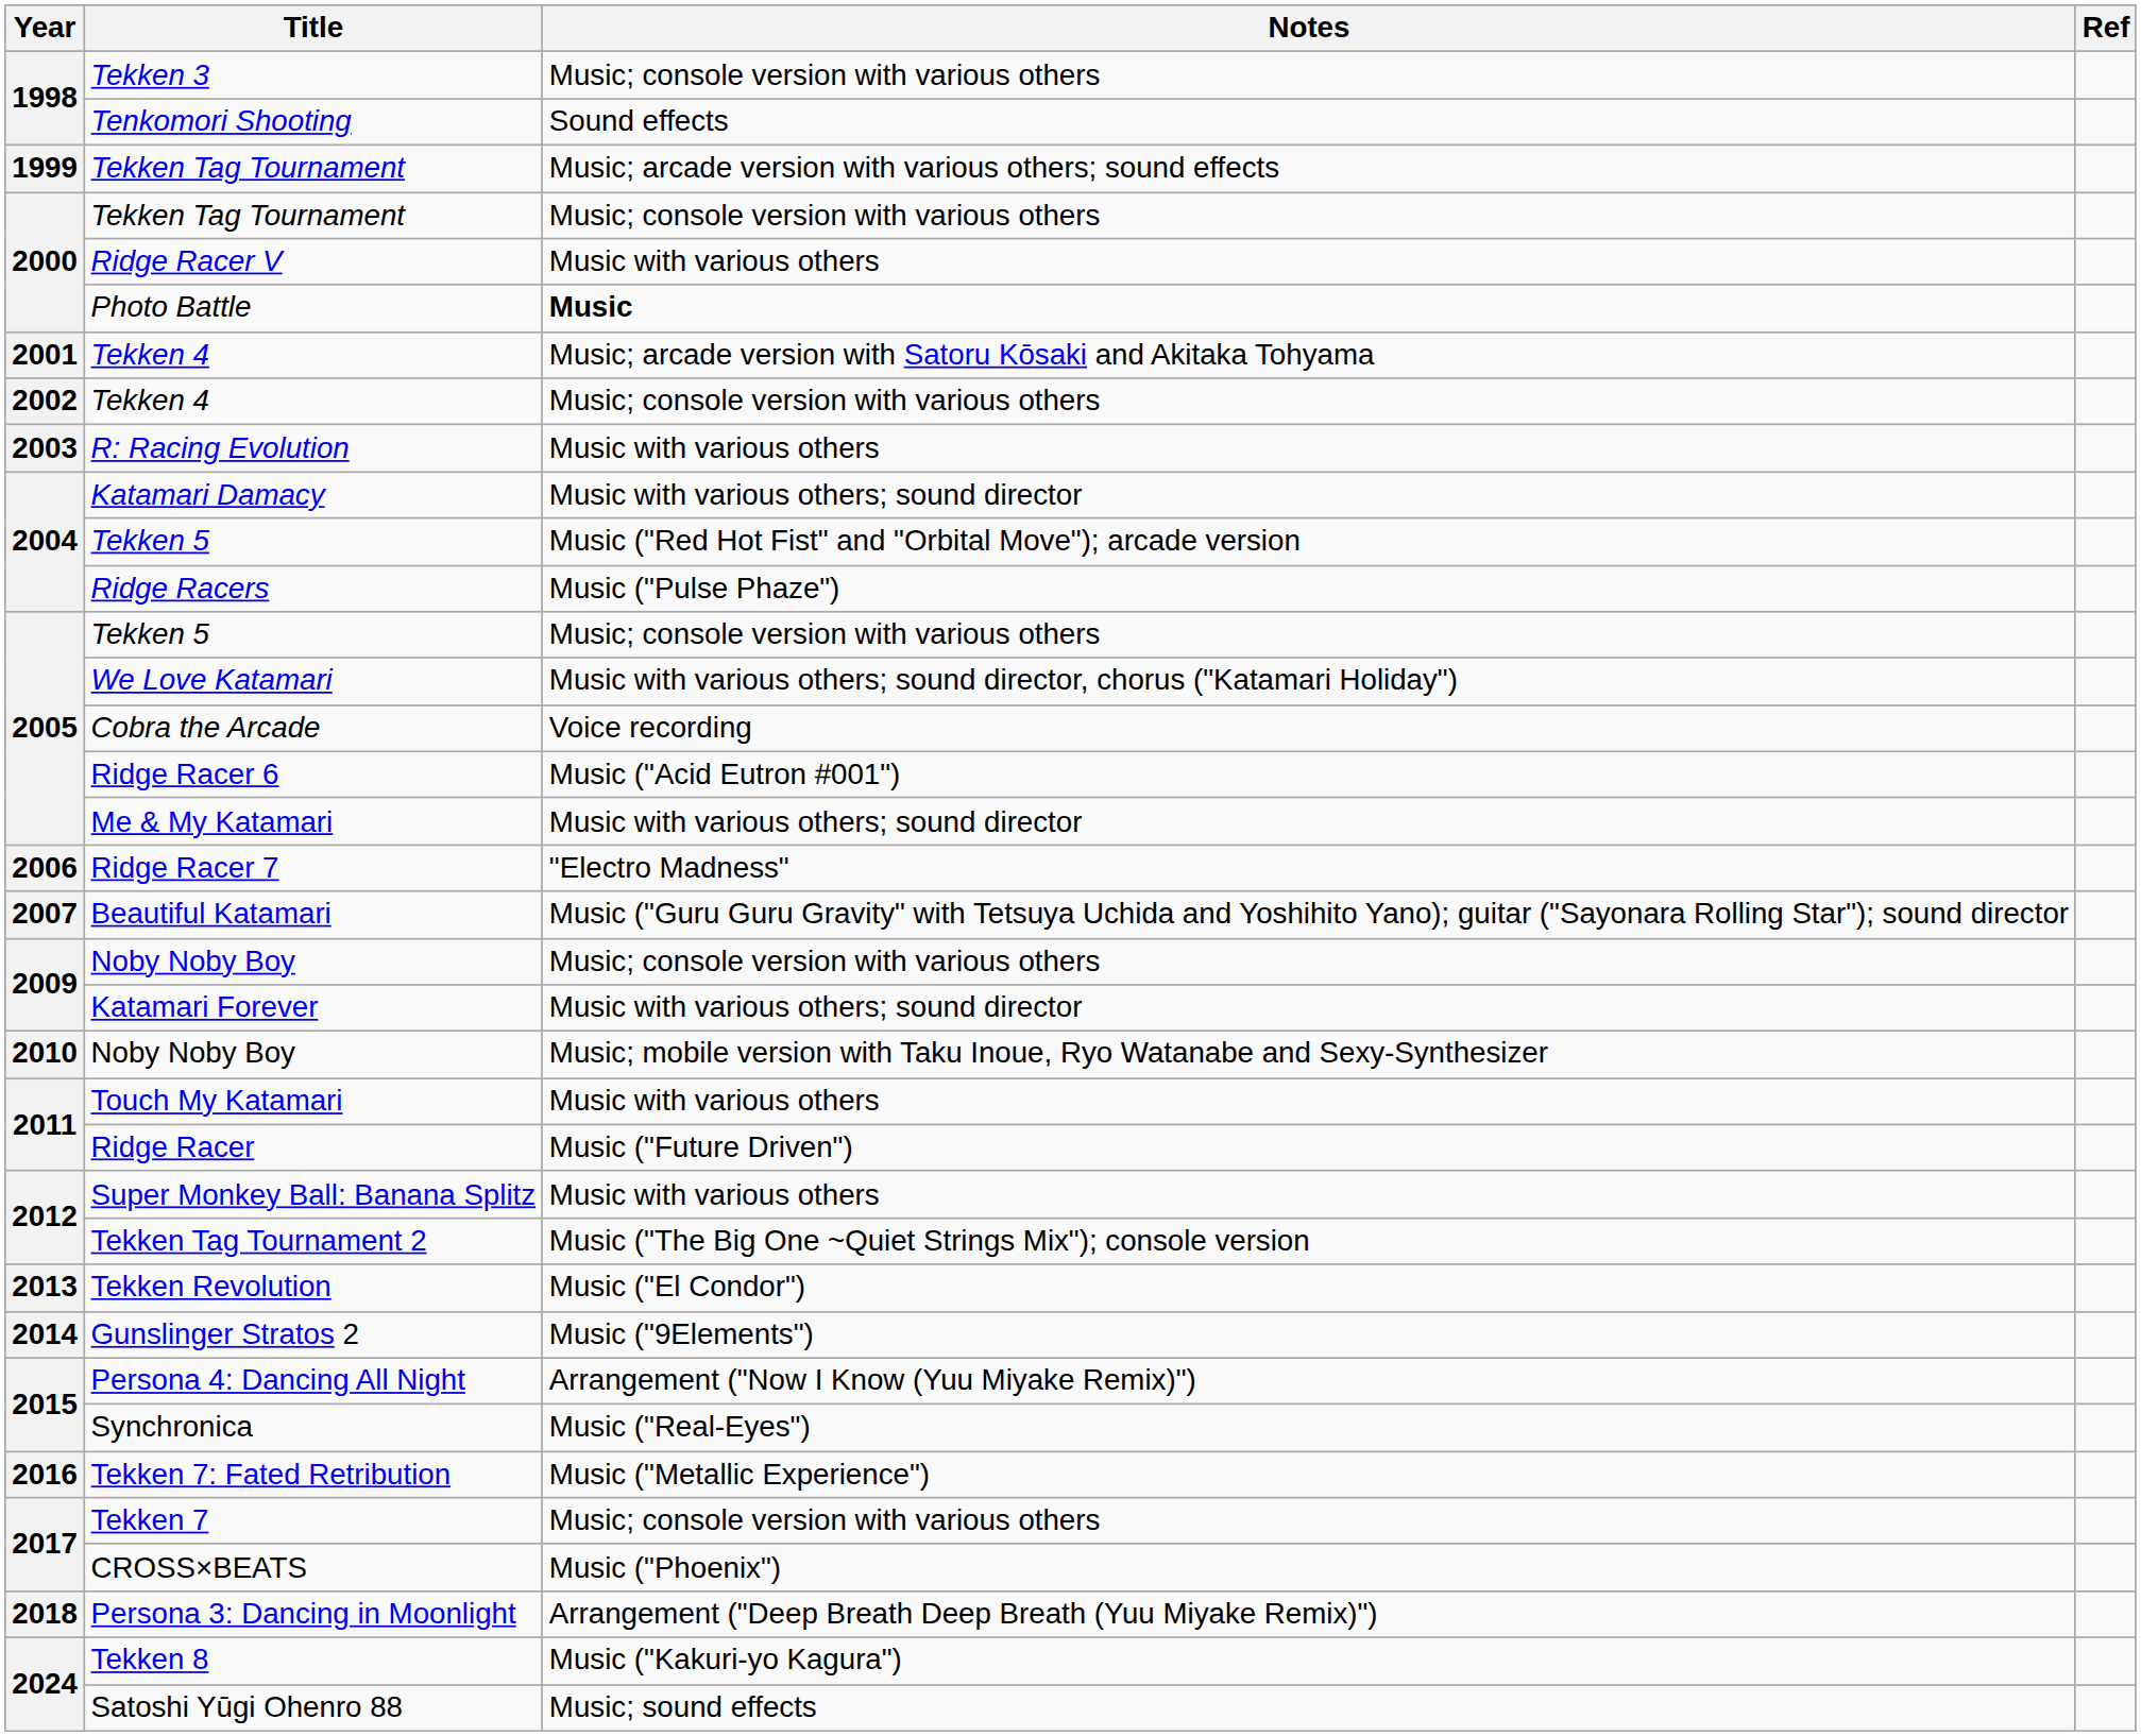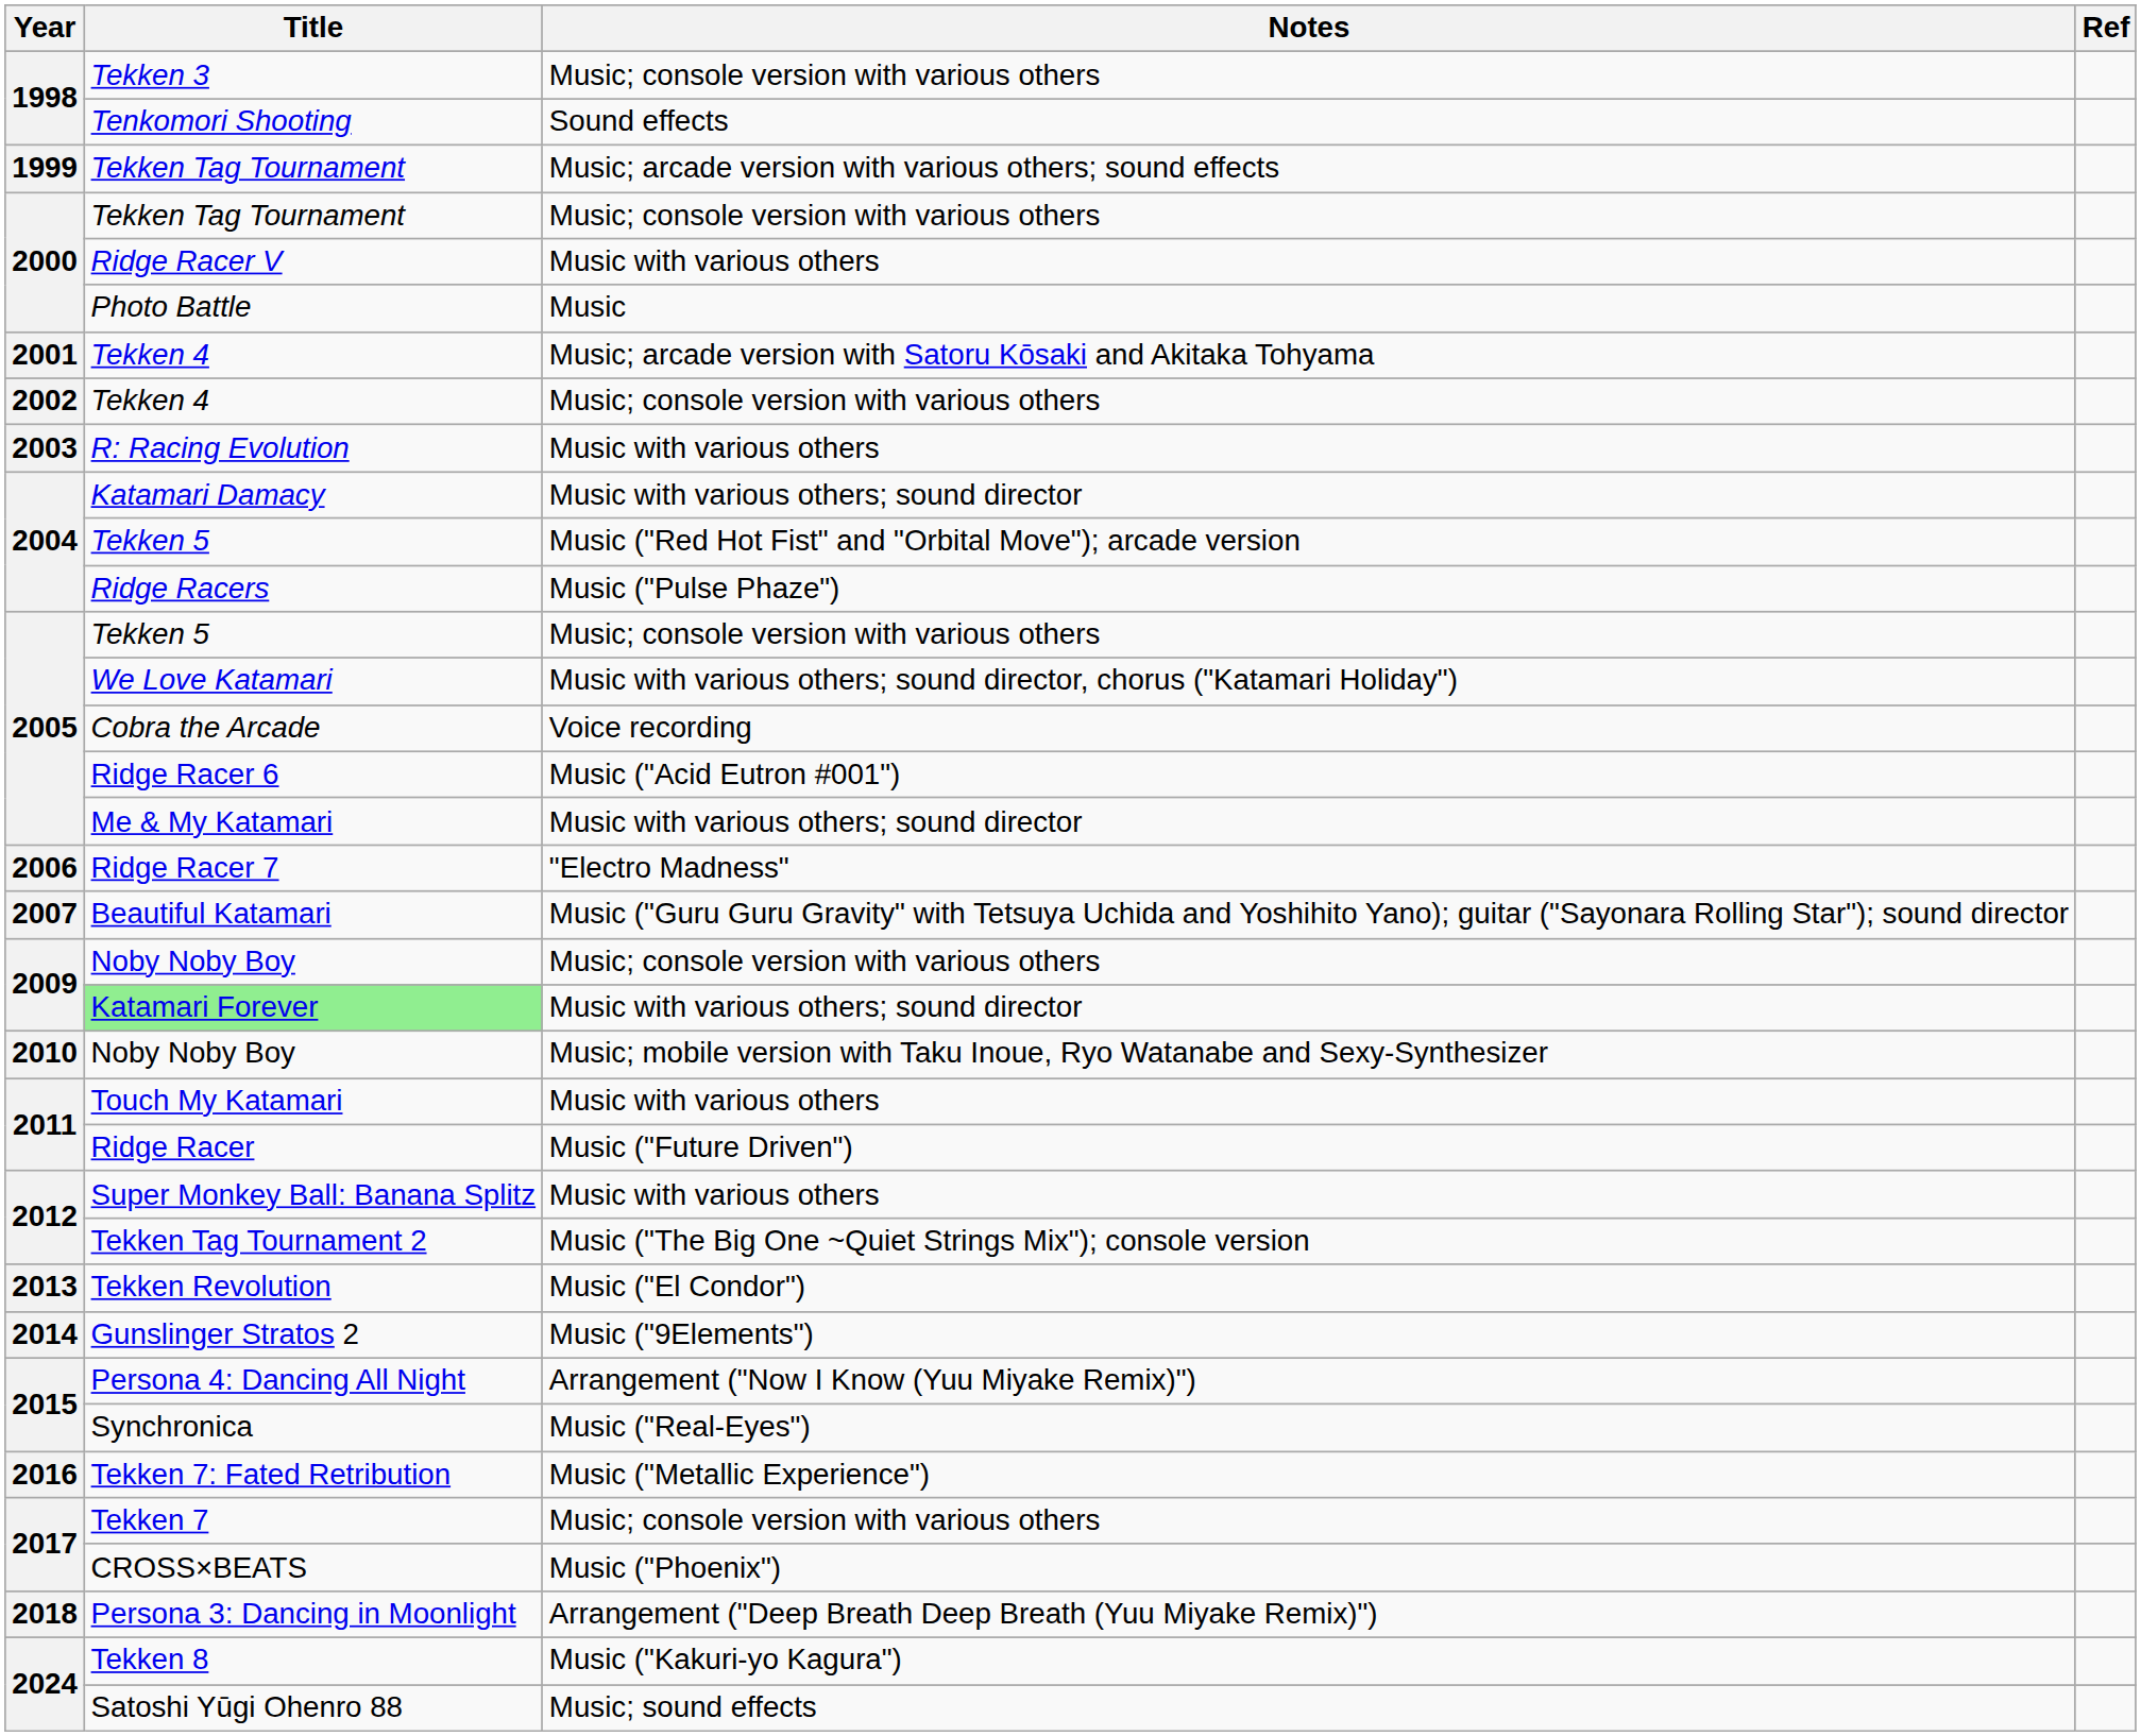Photo Battle | Notes: bold -> normal
Katamari Forever | Title: no background -> lightgreen background
